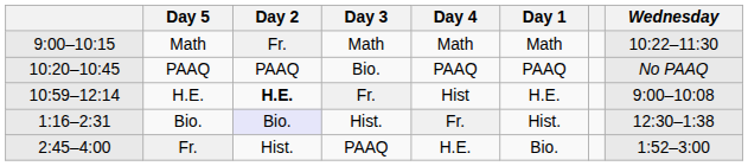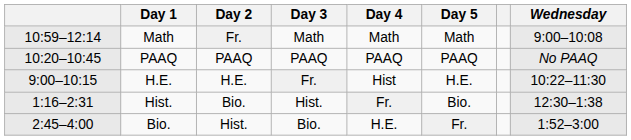columns swapped: Day 1 <-> Day 5
row 2 | column 1: 9:00–10:15 -> 10:59–12:14
row 2 | Wednesday: 10:22–11:30 -> 9:00–10:08
row 3 | Day 3: Bio. -> PAAQ
row 4 | column 1: 10:59–12:14 -> 9:00–10:15
row 4 | Day 2: bold -> normal
row 4 | Wednesday: 9:00–10:08 -> 10:22–11:30
row 5 | Day 2: lavender background -> no background
row 6 | Day 3: PAAQ -> Bio.
